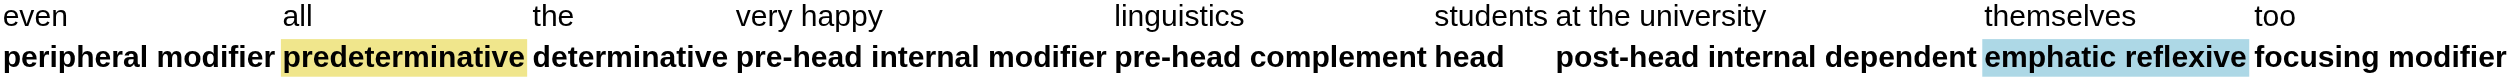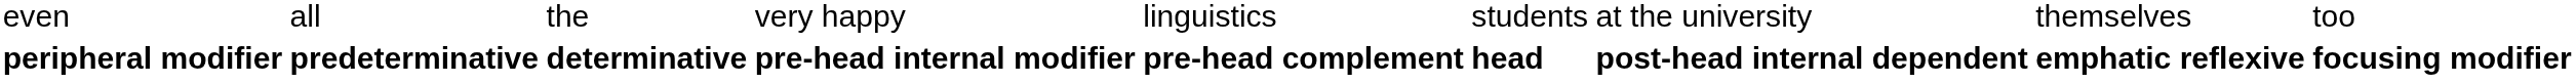peripheral modifier | column 2: khaki background -> no background
peripheral modifier | column 8: lightblue background -> no background
